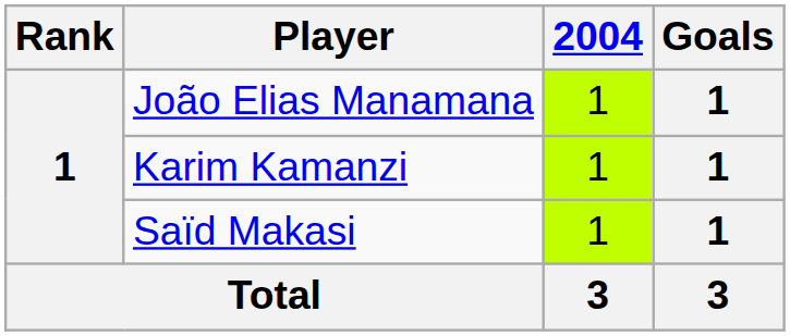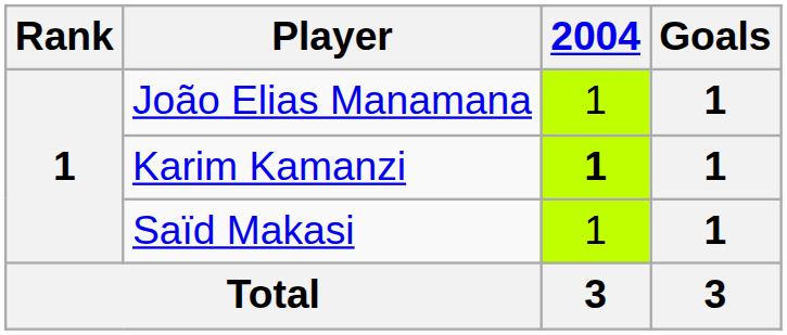Karim Kamanzi | 2004: normal -> bold
